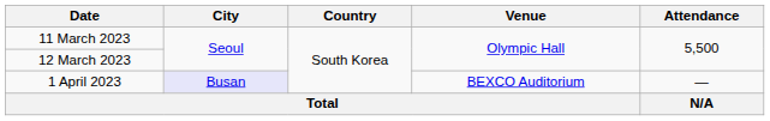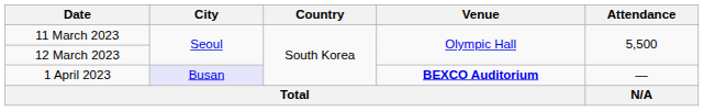1 April 2023 | Venue: normal -> bold
